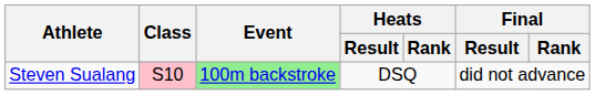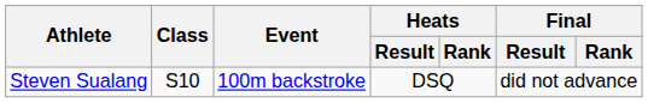Steven Sualang | Class: pink background -> no background
Steven Sualang | Event: lightgreen background -> no background
